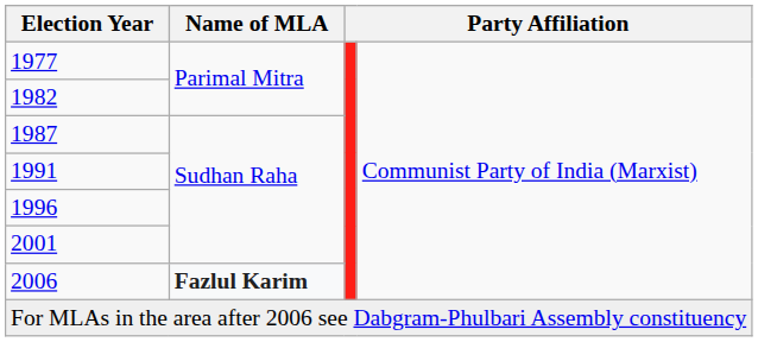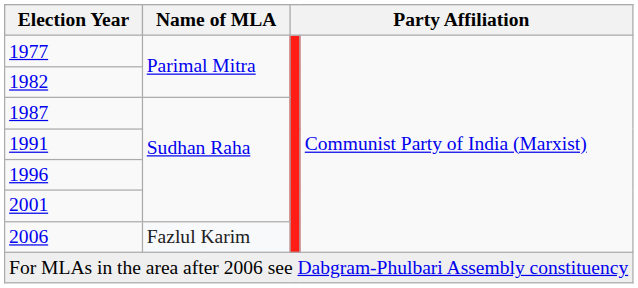2006 | Name of MLA: bold -> normal
